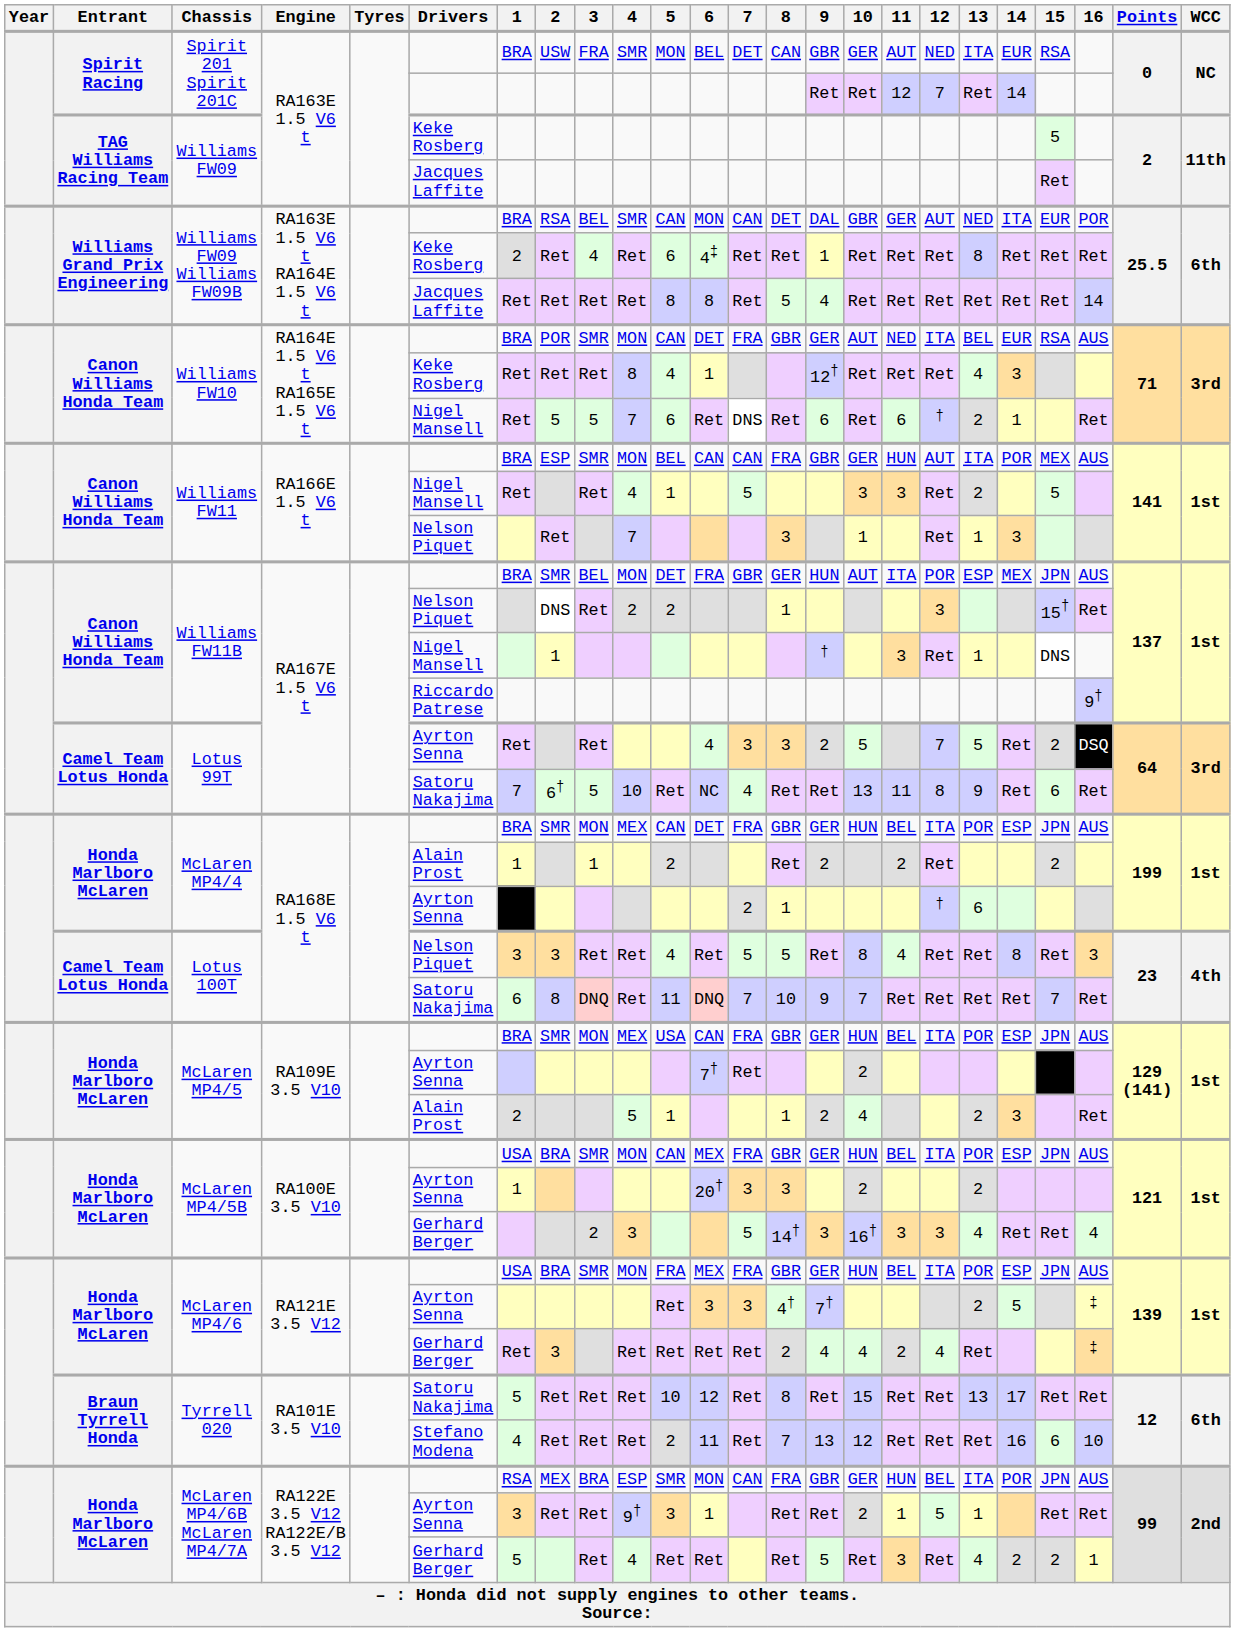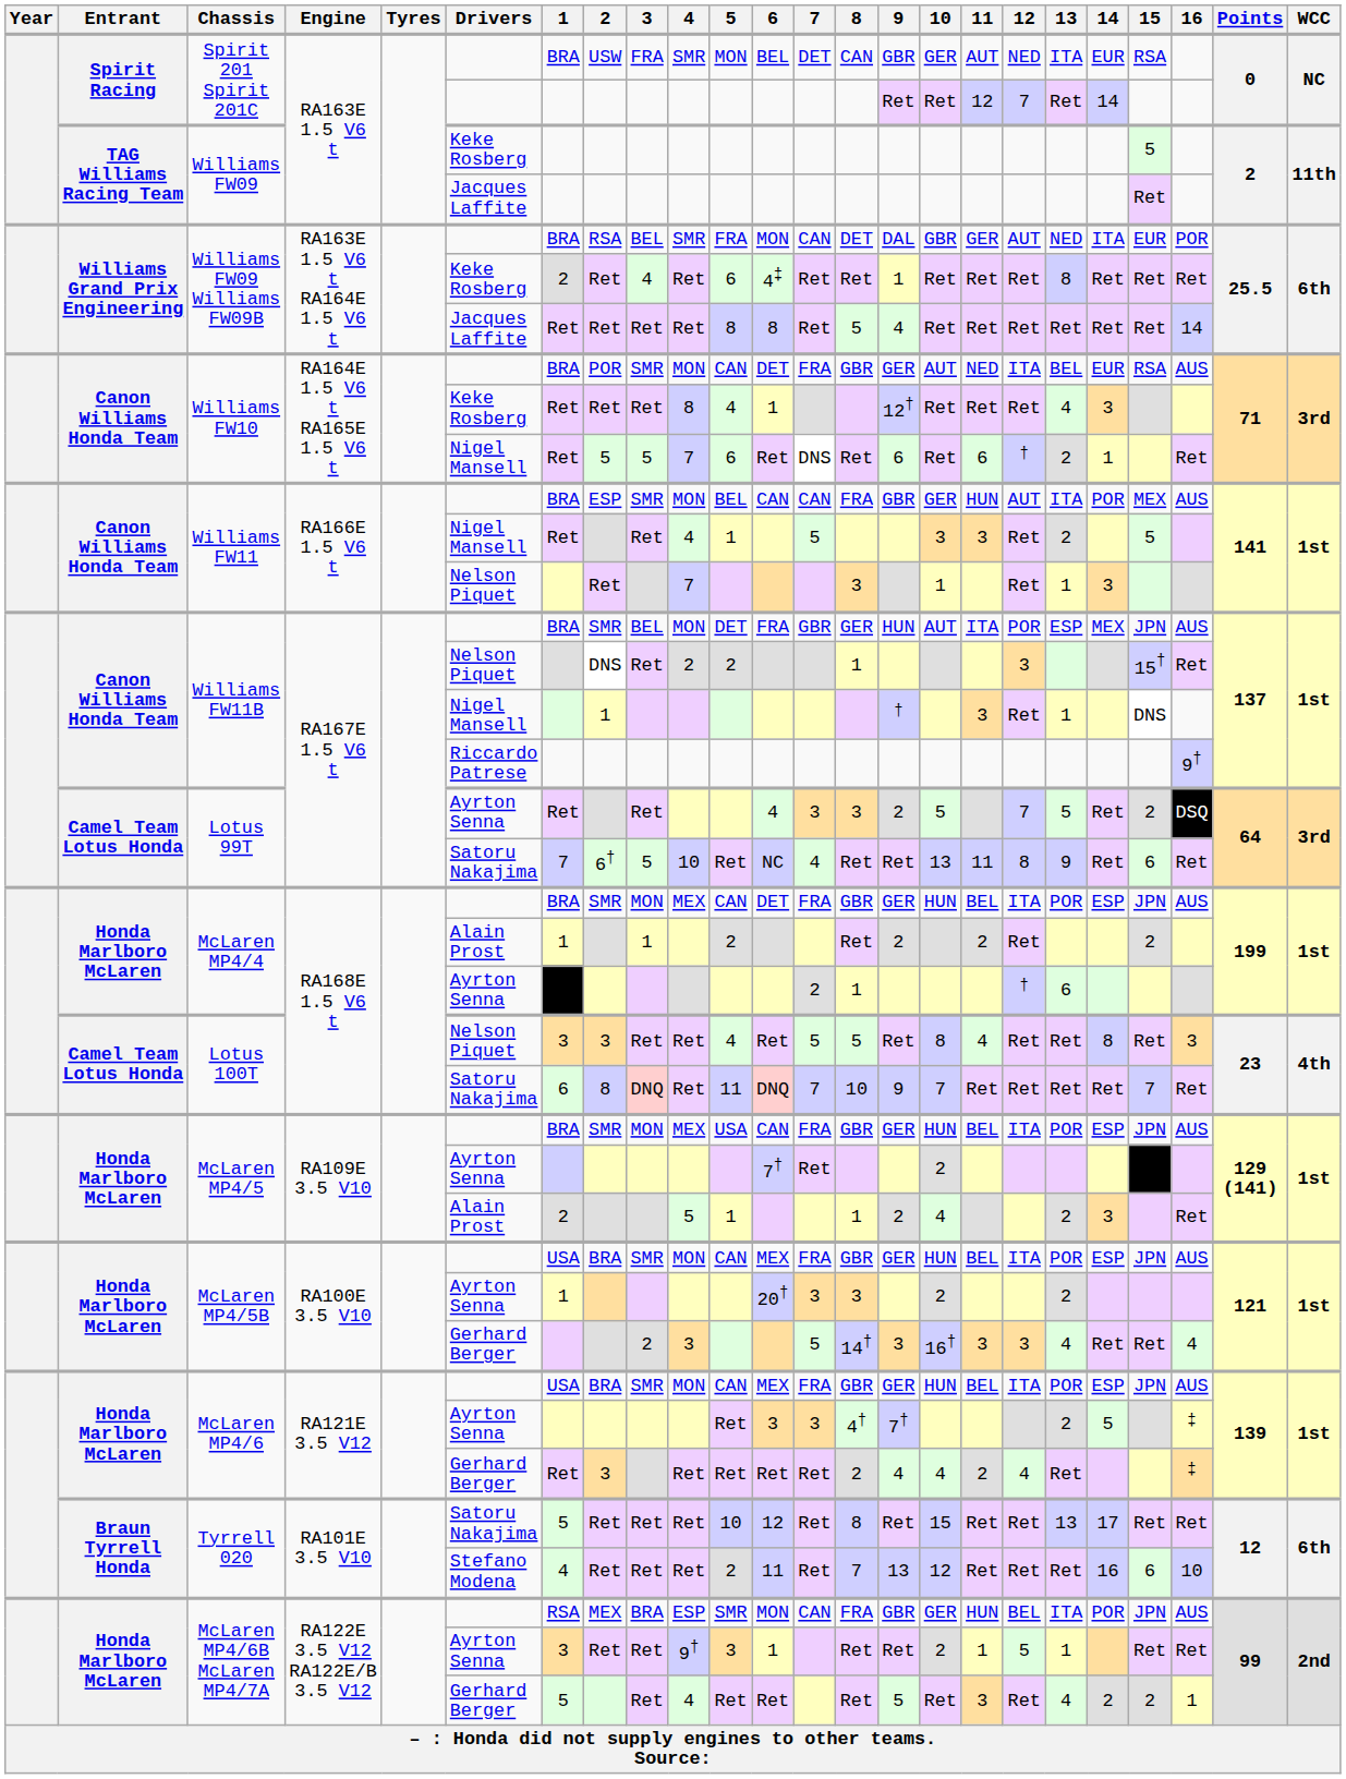row 6 | 5: CAN -> FRA
row 32 | 5: FRA -> CAN
